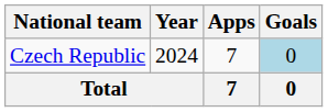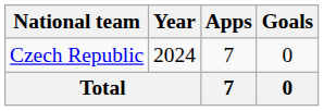Czech Republic | Goals: lightblue background -> no background
